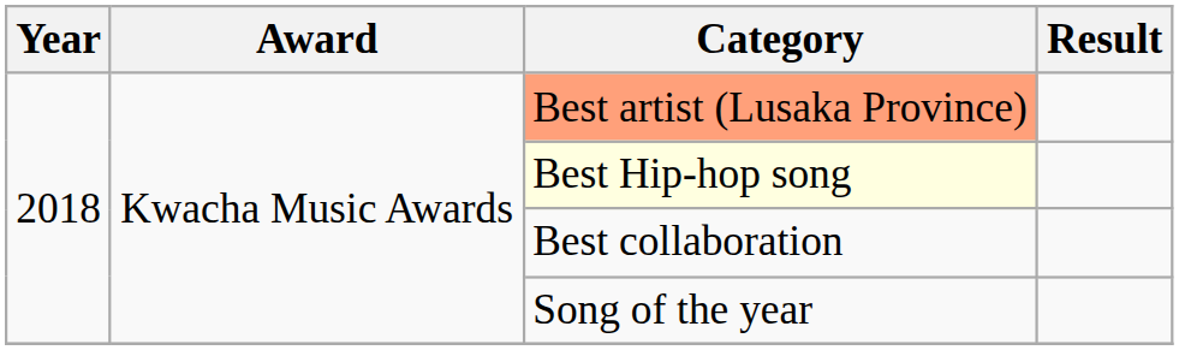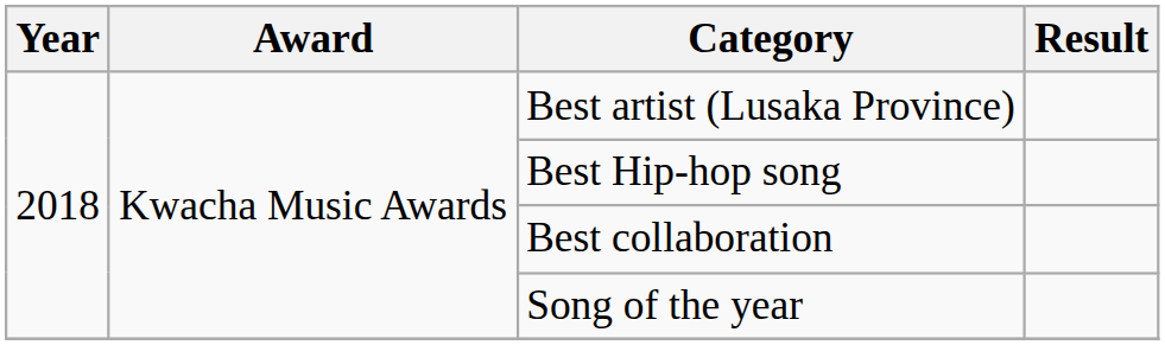Best artist (Lusaka Province) | Category: lightsalmon background -> no background
Best Hip-hop song | Category: lightyellow background -> no background
